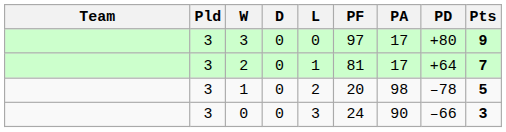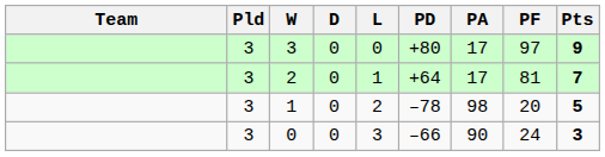columns swapped: PF <-> PD
